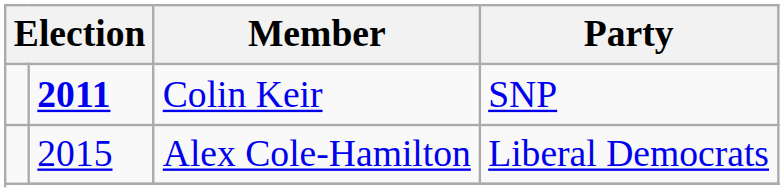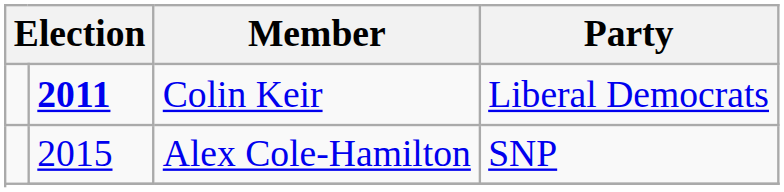Colin Keir | Party: SNP -> Liberal Democrats
Alex Cole-Hamilton | Party: Liberal Democrats -> SNP
